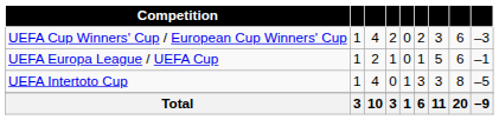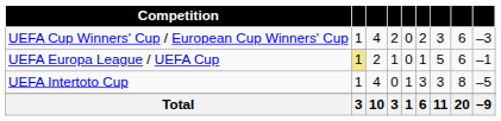UEFA Europa League / UEFA Cup | column 2: no background -> khaki background
